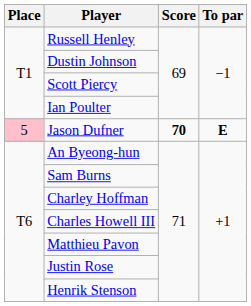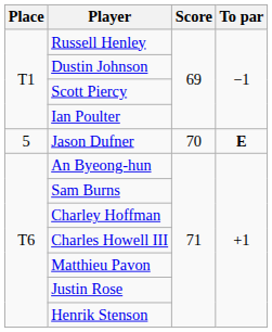Jason Dufner | Place: pink background -> no background
Jason Dufner | Score: bold -> normal
